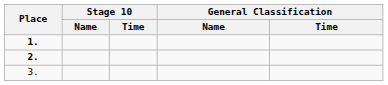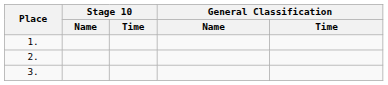1. | Place: bold -> normal
2. | Place: bold -> normal
